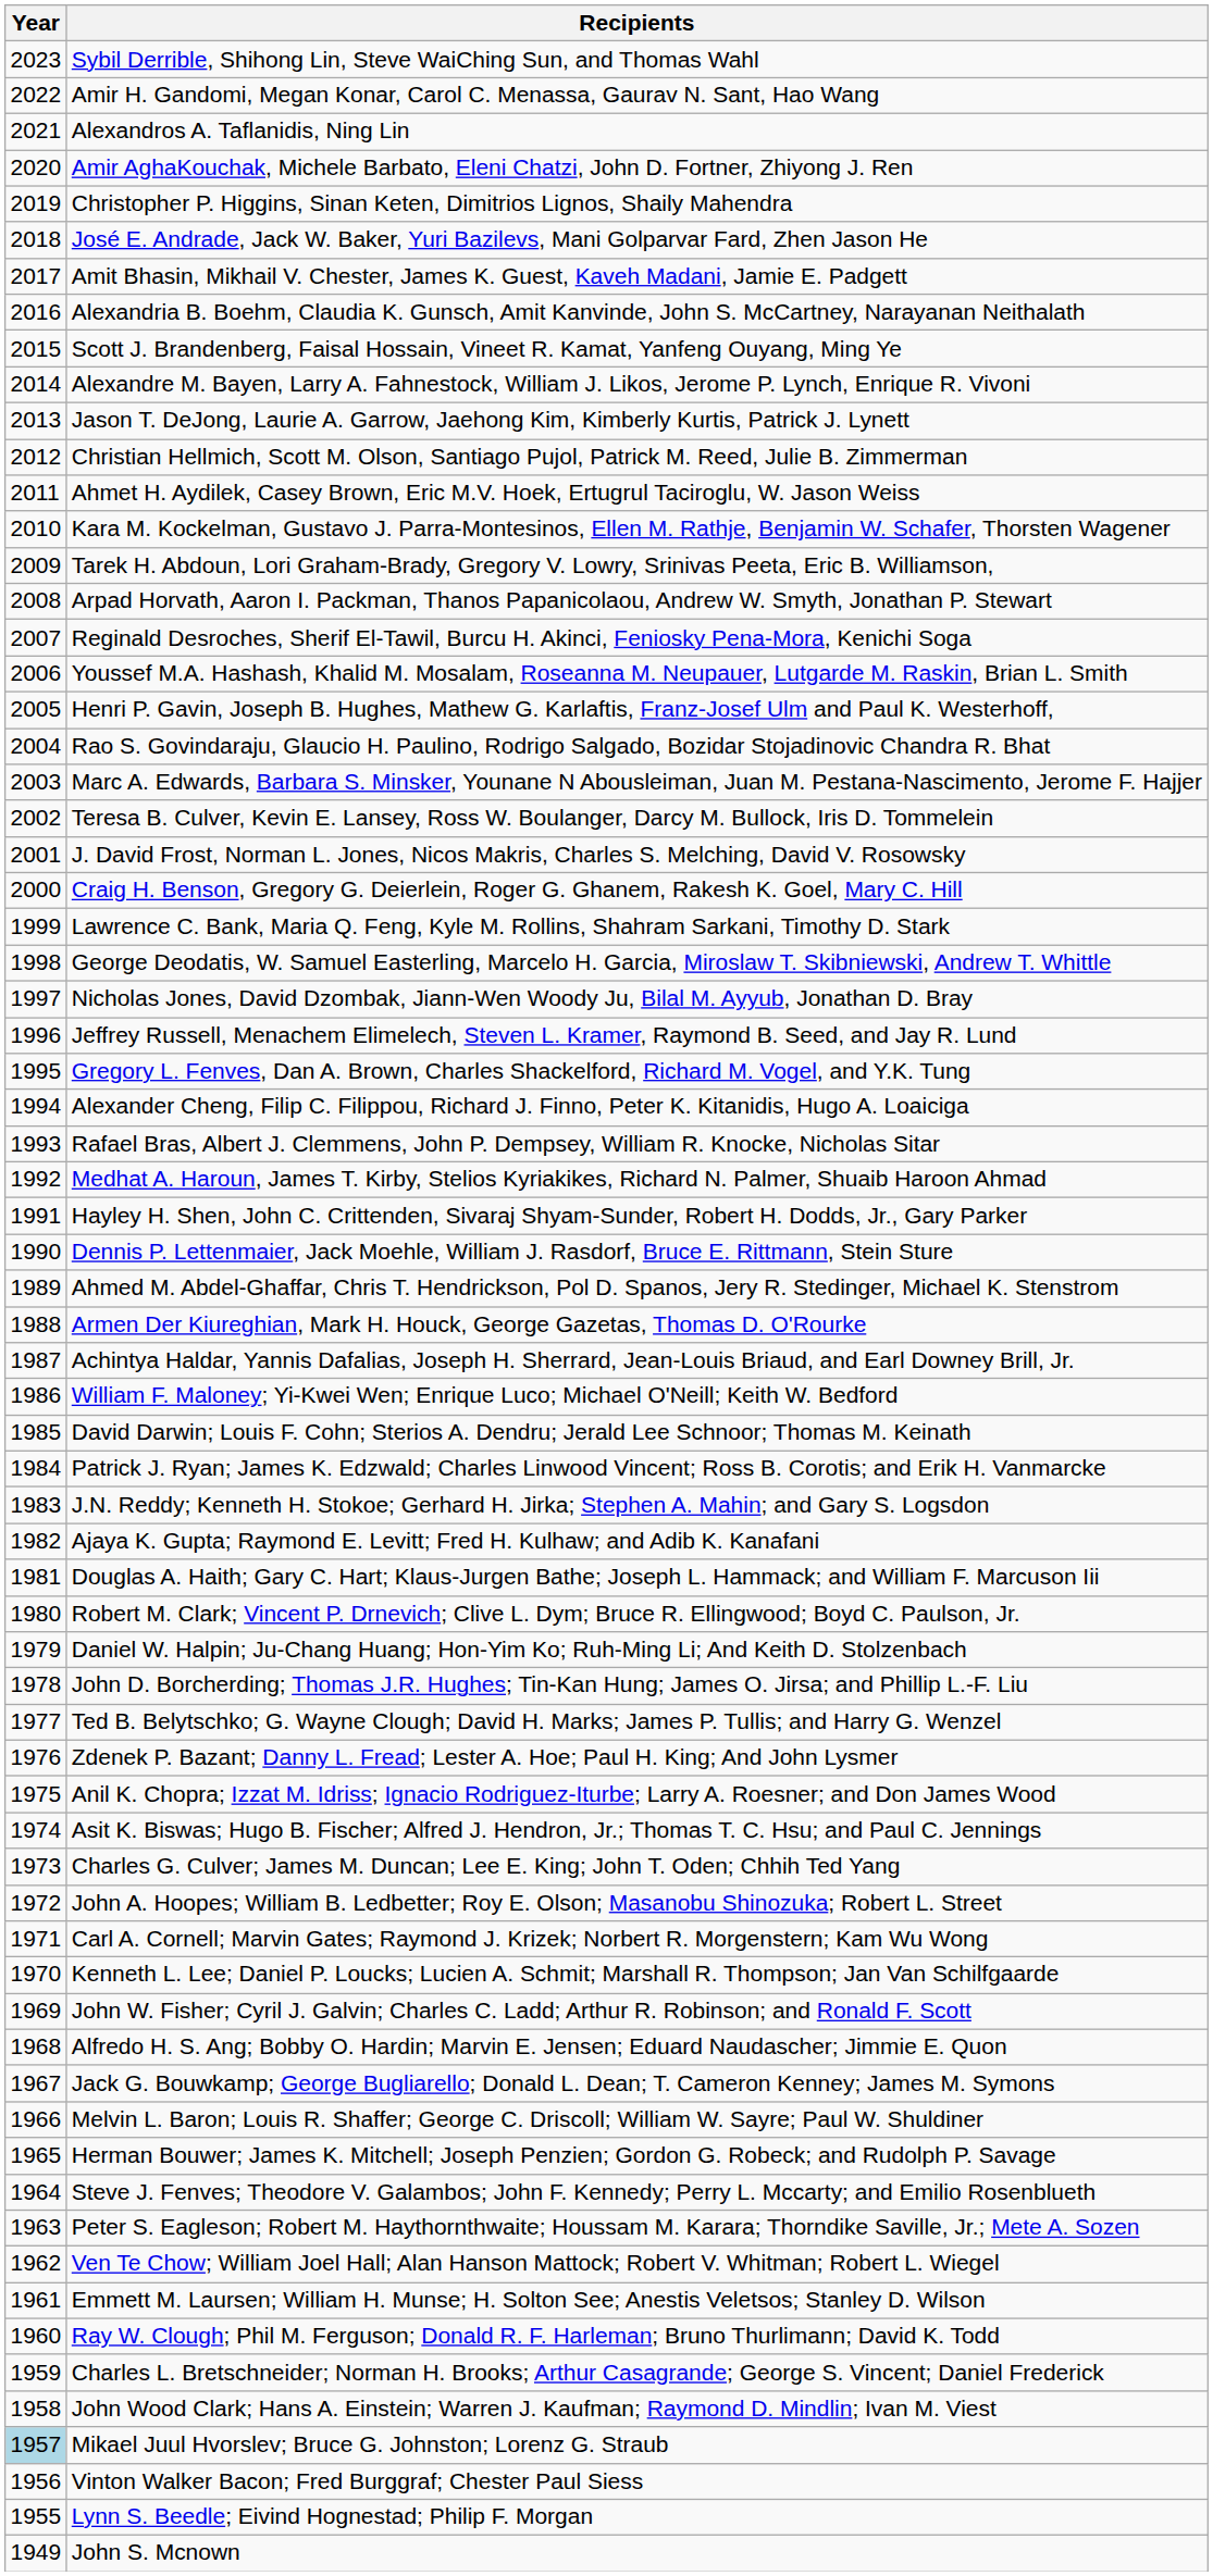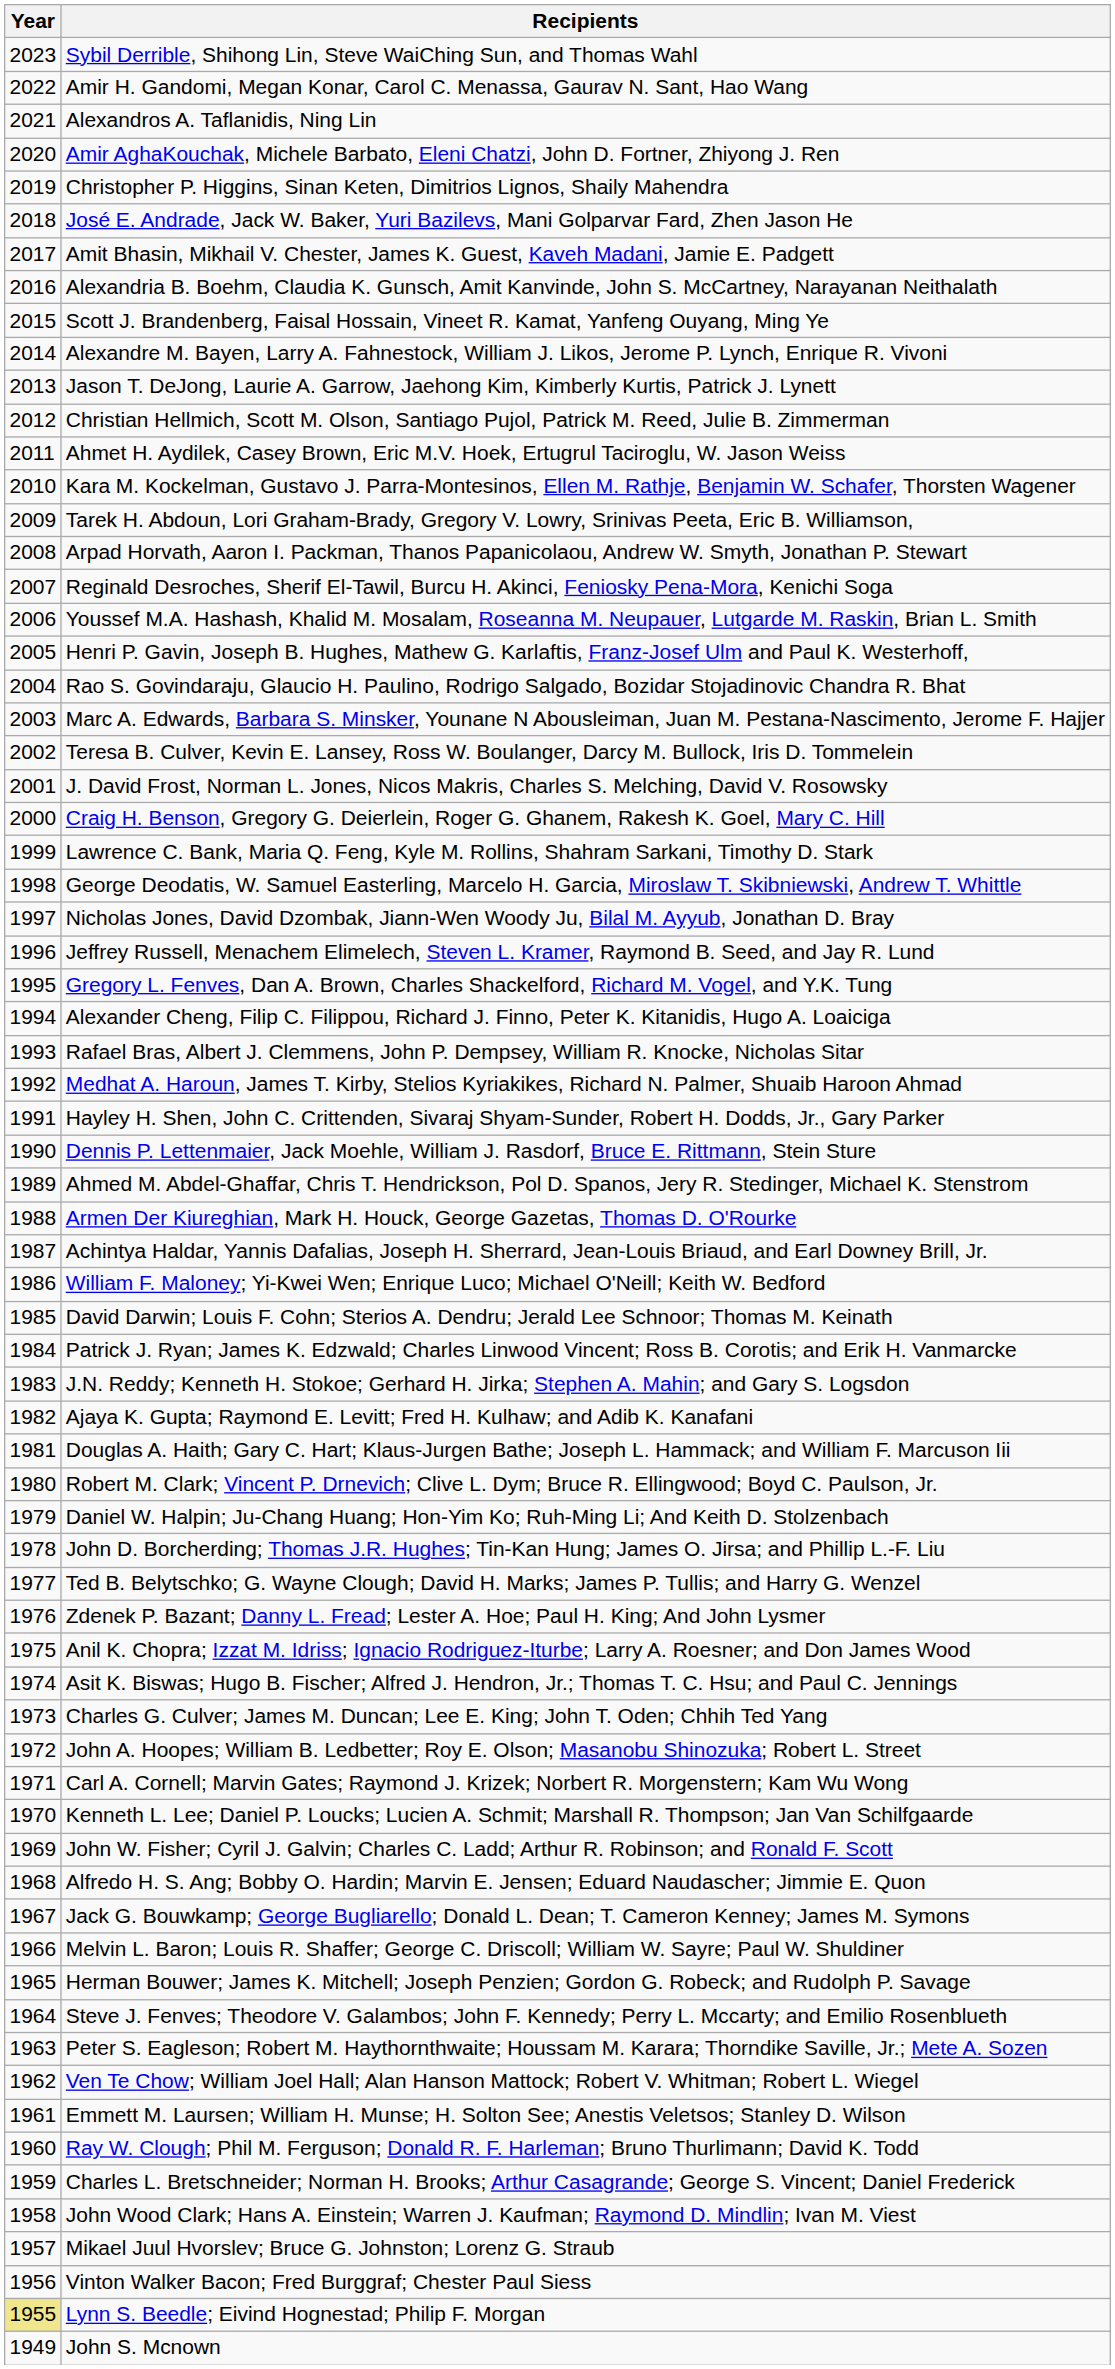Mikael Juul Hvorslev; Bruce G. Johnston; Lorenz G. Straub | Year: lightblue background -> no background
Lynn S. Beedle; Eivind Hognestad; Philip F. Morgan | Year: no background -> khaki background
